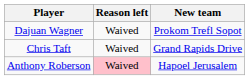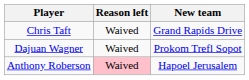rows swapped: Chris Taft <-> Dajuan Wagner
